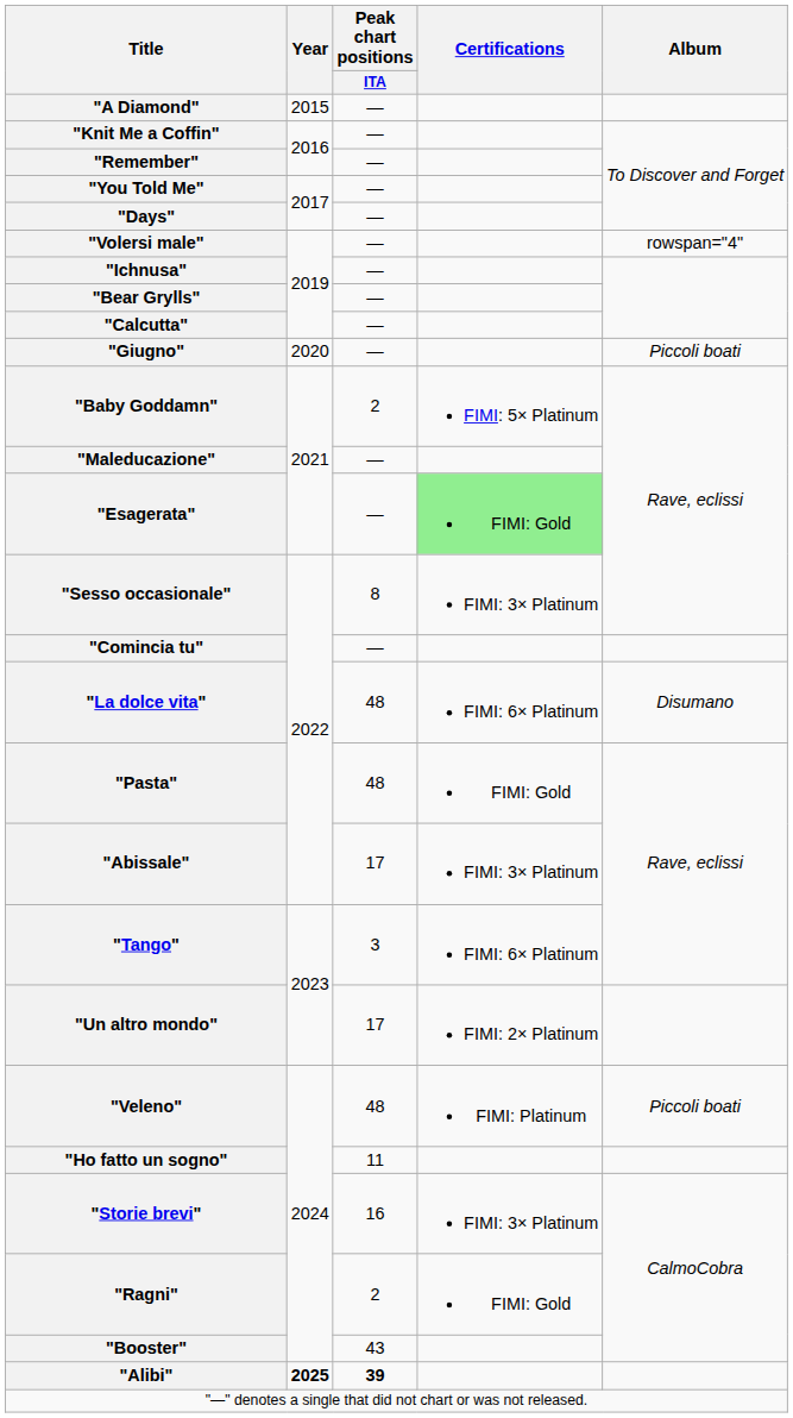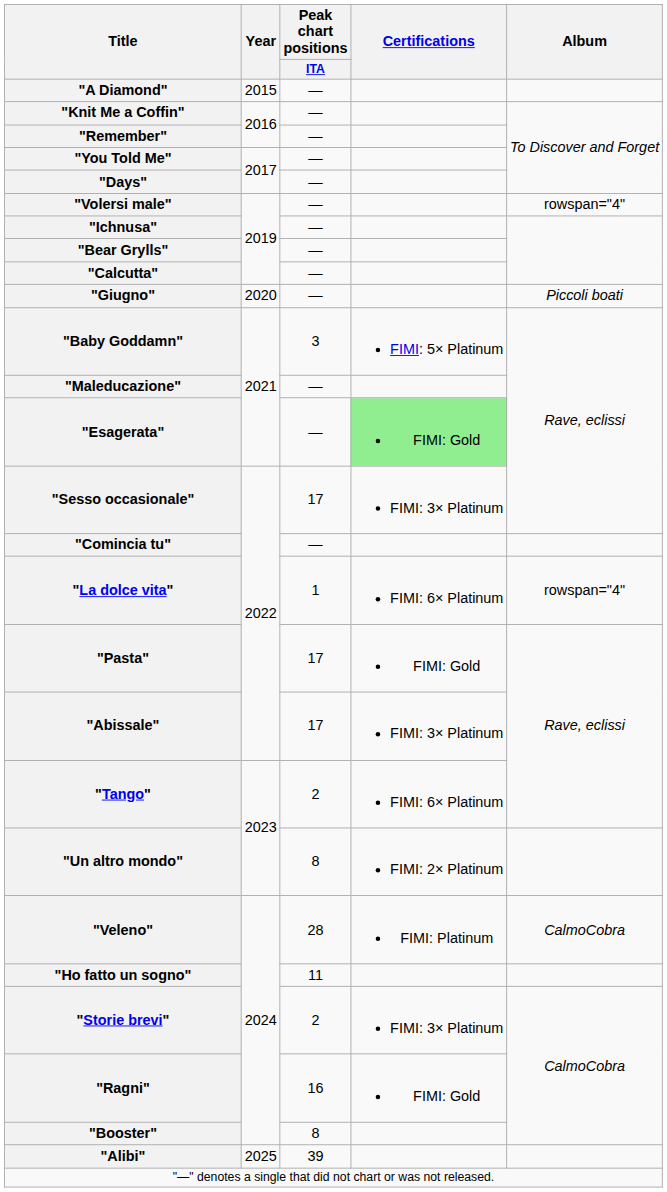"Baby Goddamn" | Peak chart positions / ITA: 2 -> 3
"Sesso occasionale" | Peak chart positions / ITA: 8 -> 17
"La dolce vita" | Peak chart positions / ITA: 48 -> 1
"La dolce vita" | Album: Disumano -> rowspan="4"
"Pasta" | Peak chart positions / ITA: 48 -> 17
"Tango" | Peak chart positions / ITA: 3 -> 2
"Un altro mondo" | Peak chart positions / ITA: 17 -> 8
"Veleno" | Peak chart positions / ITA: 48 -> 28
"Veleno" | Album: Piccoli boati -> CalmoCobra
"Storie brevi" | Peak chart positions / ITA: 16 -> 2
"Ragni" | Peak chart positions / ITA: 2 -> 16
"Booster" | Peak chart positions / ITA: 43 -> 8
"Alibi" | Year: bold -> normal
"Alibi" | Peak chart positions / ITA: bold -> normal
